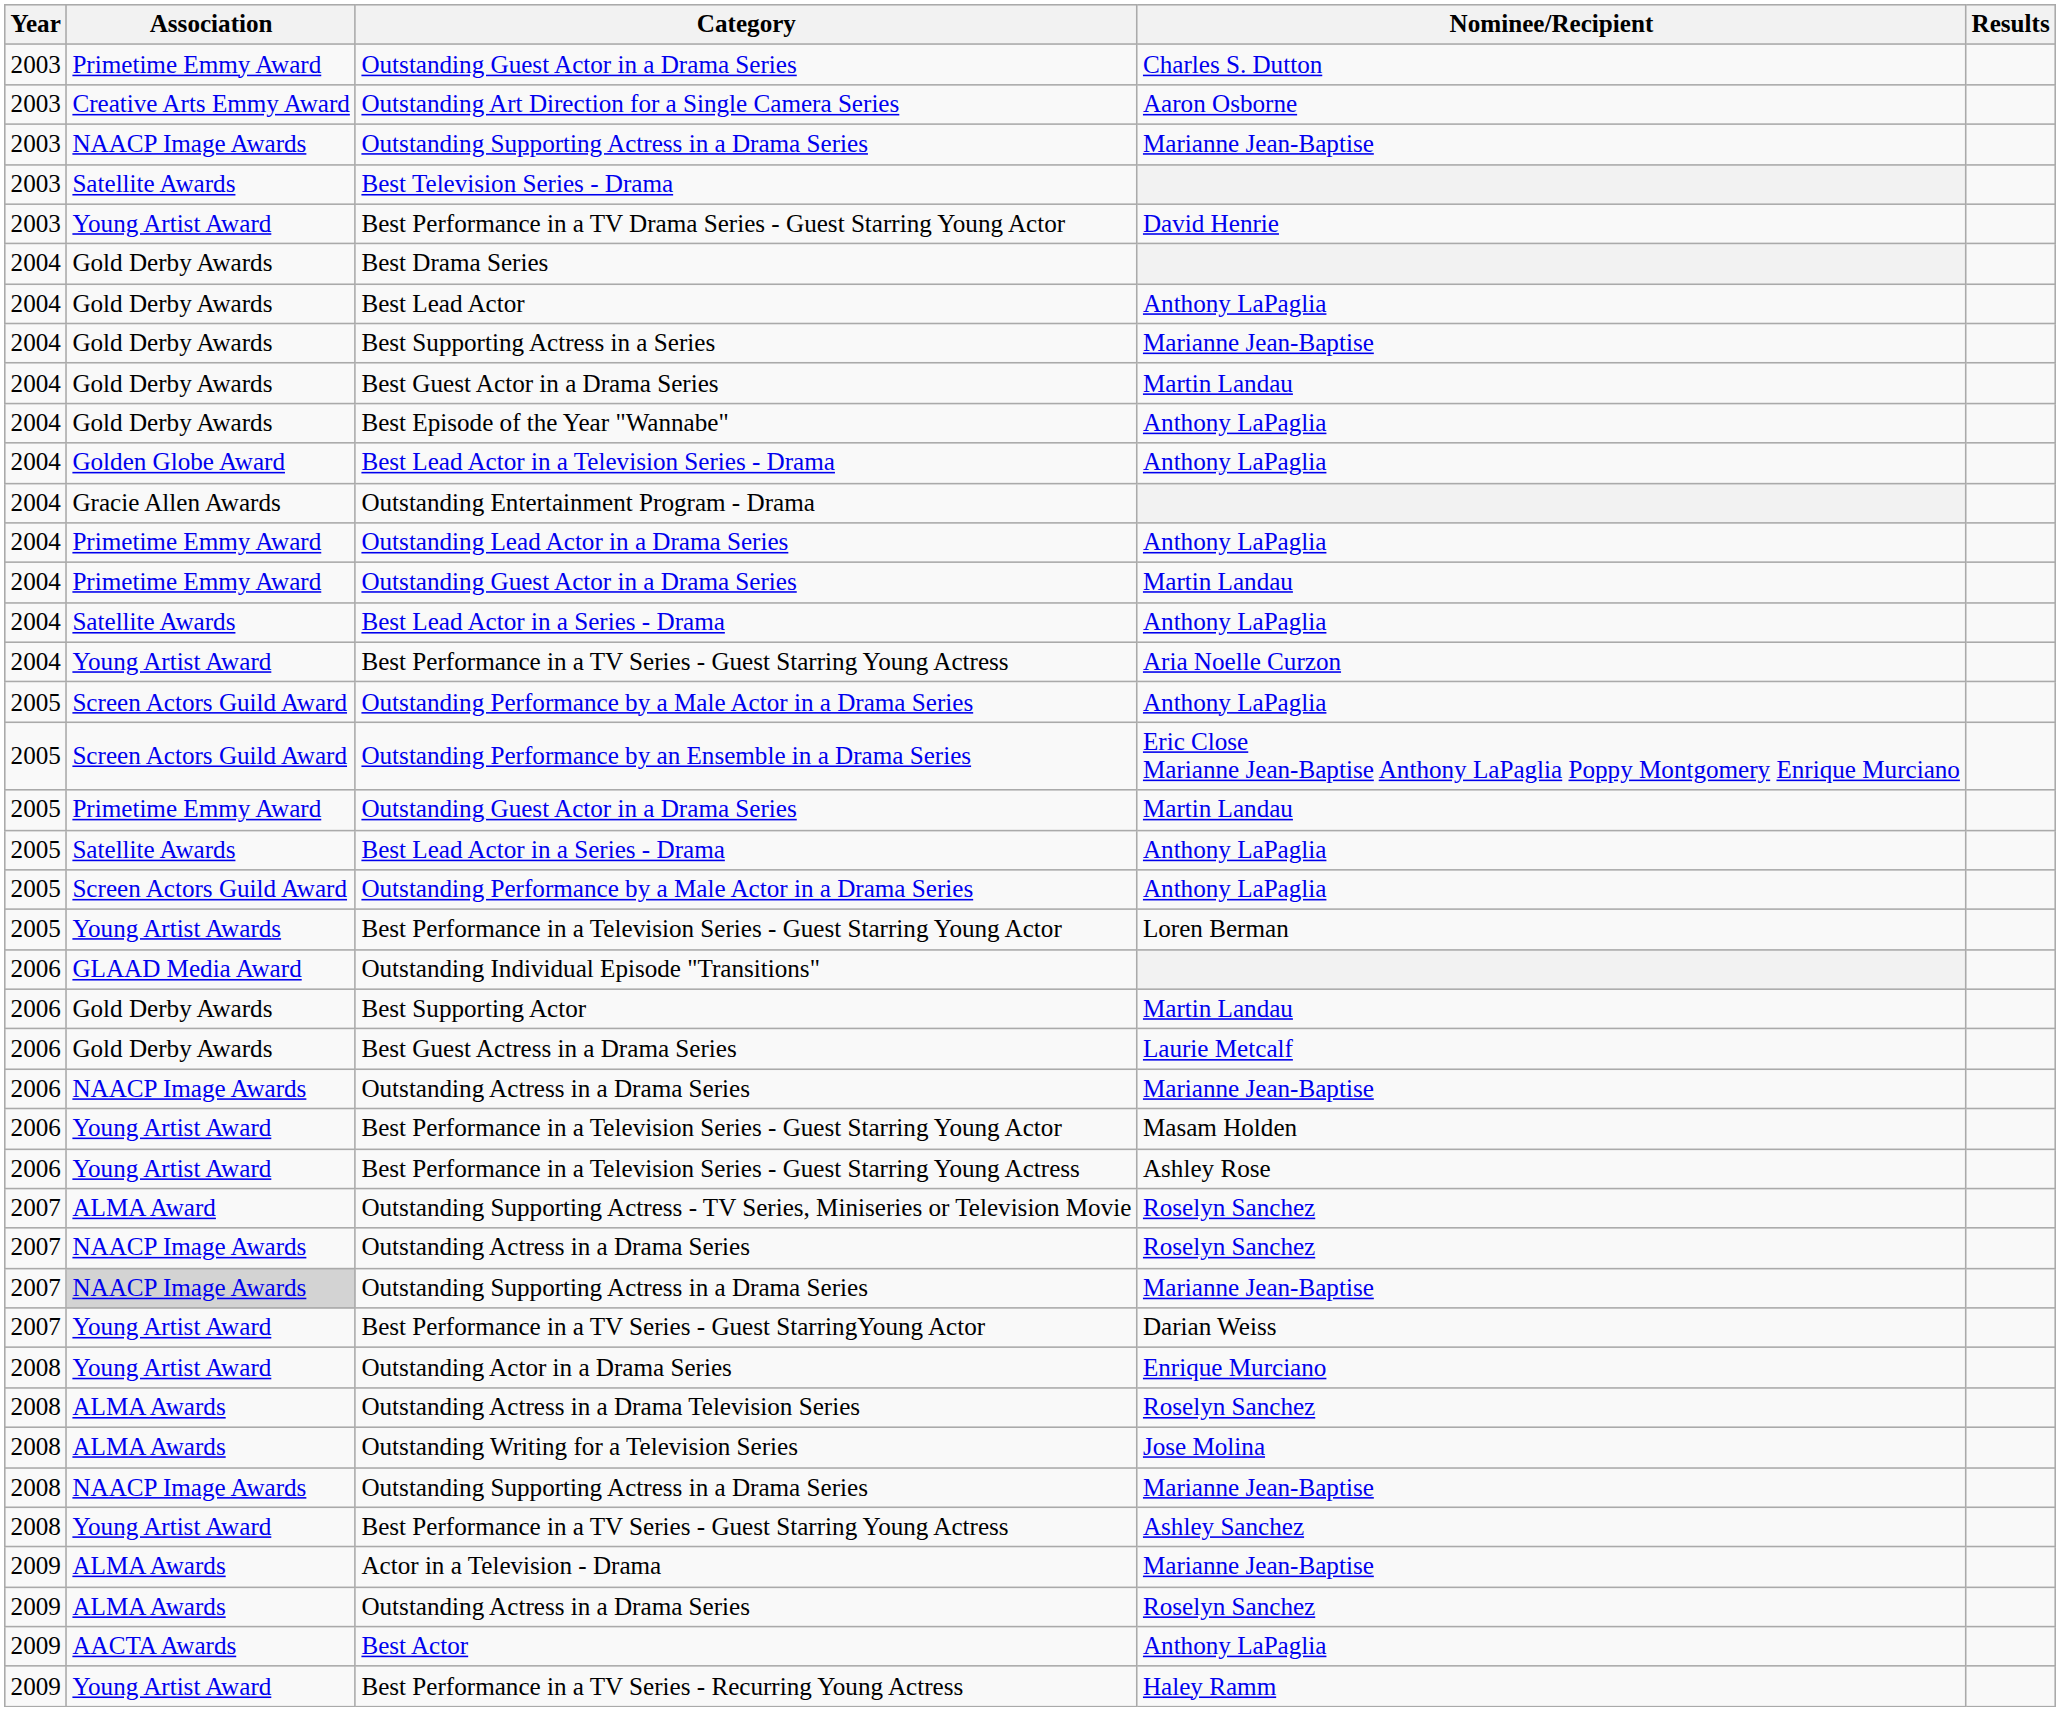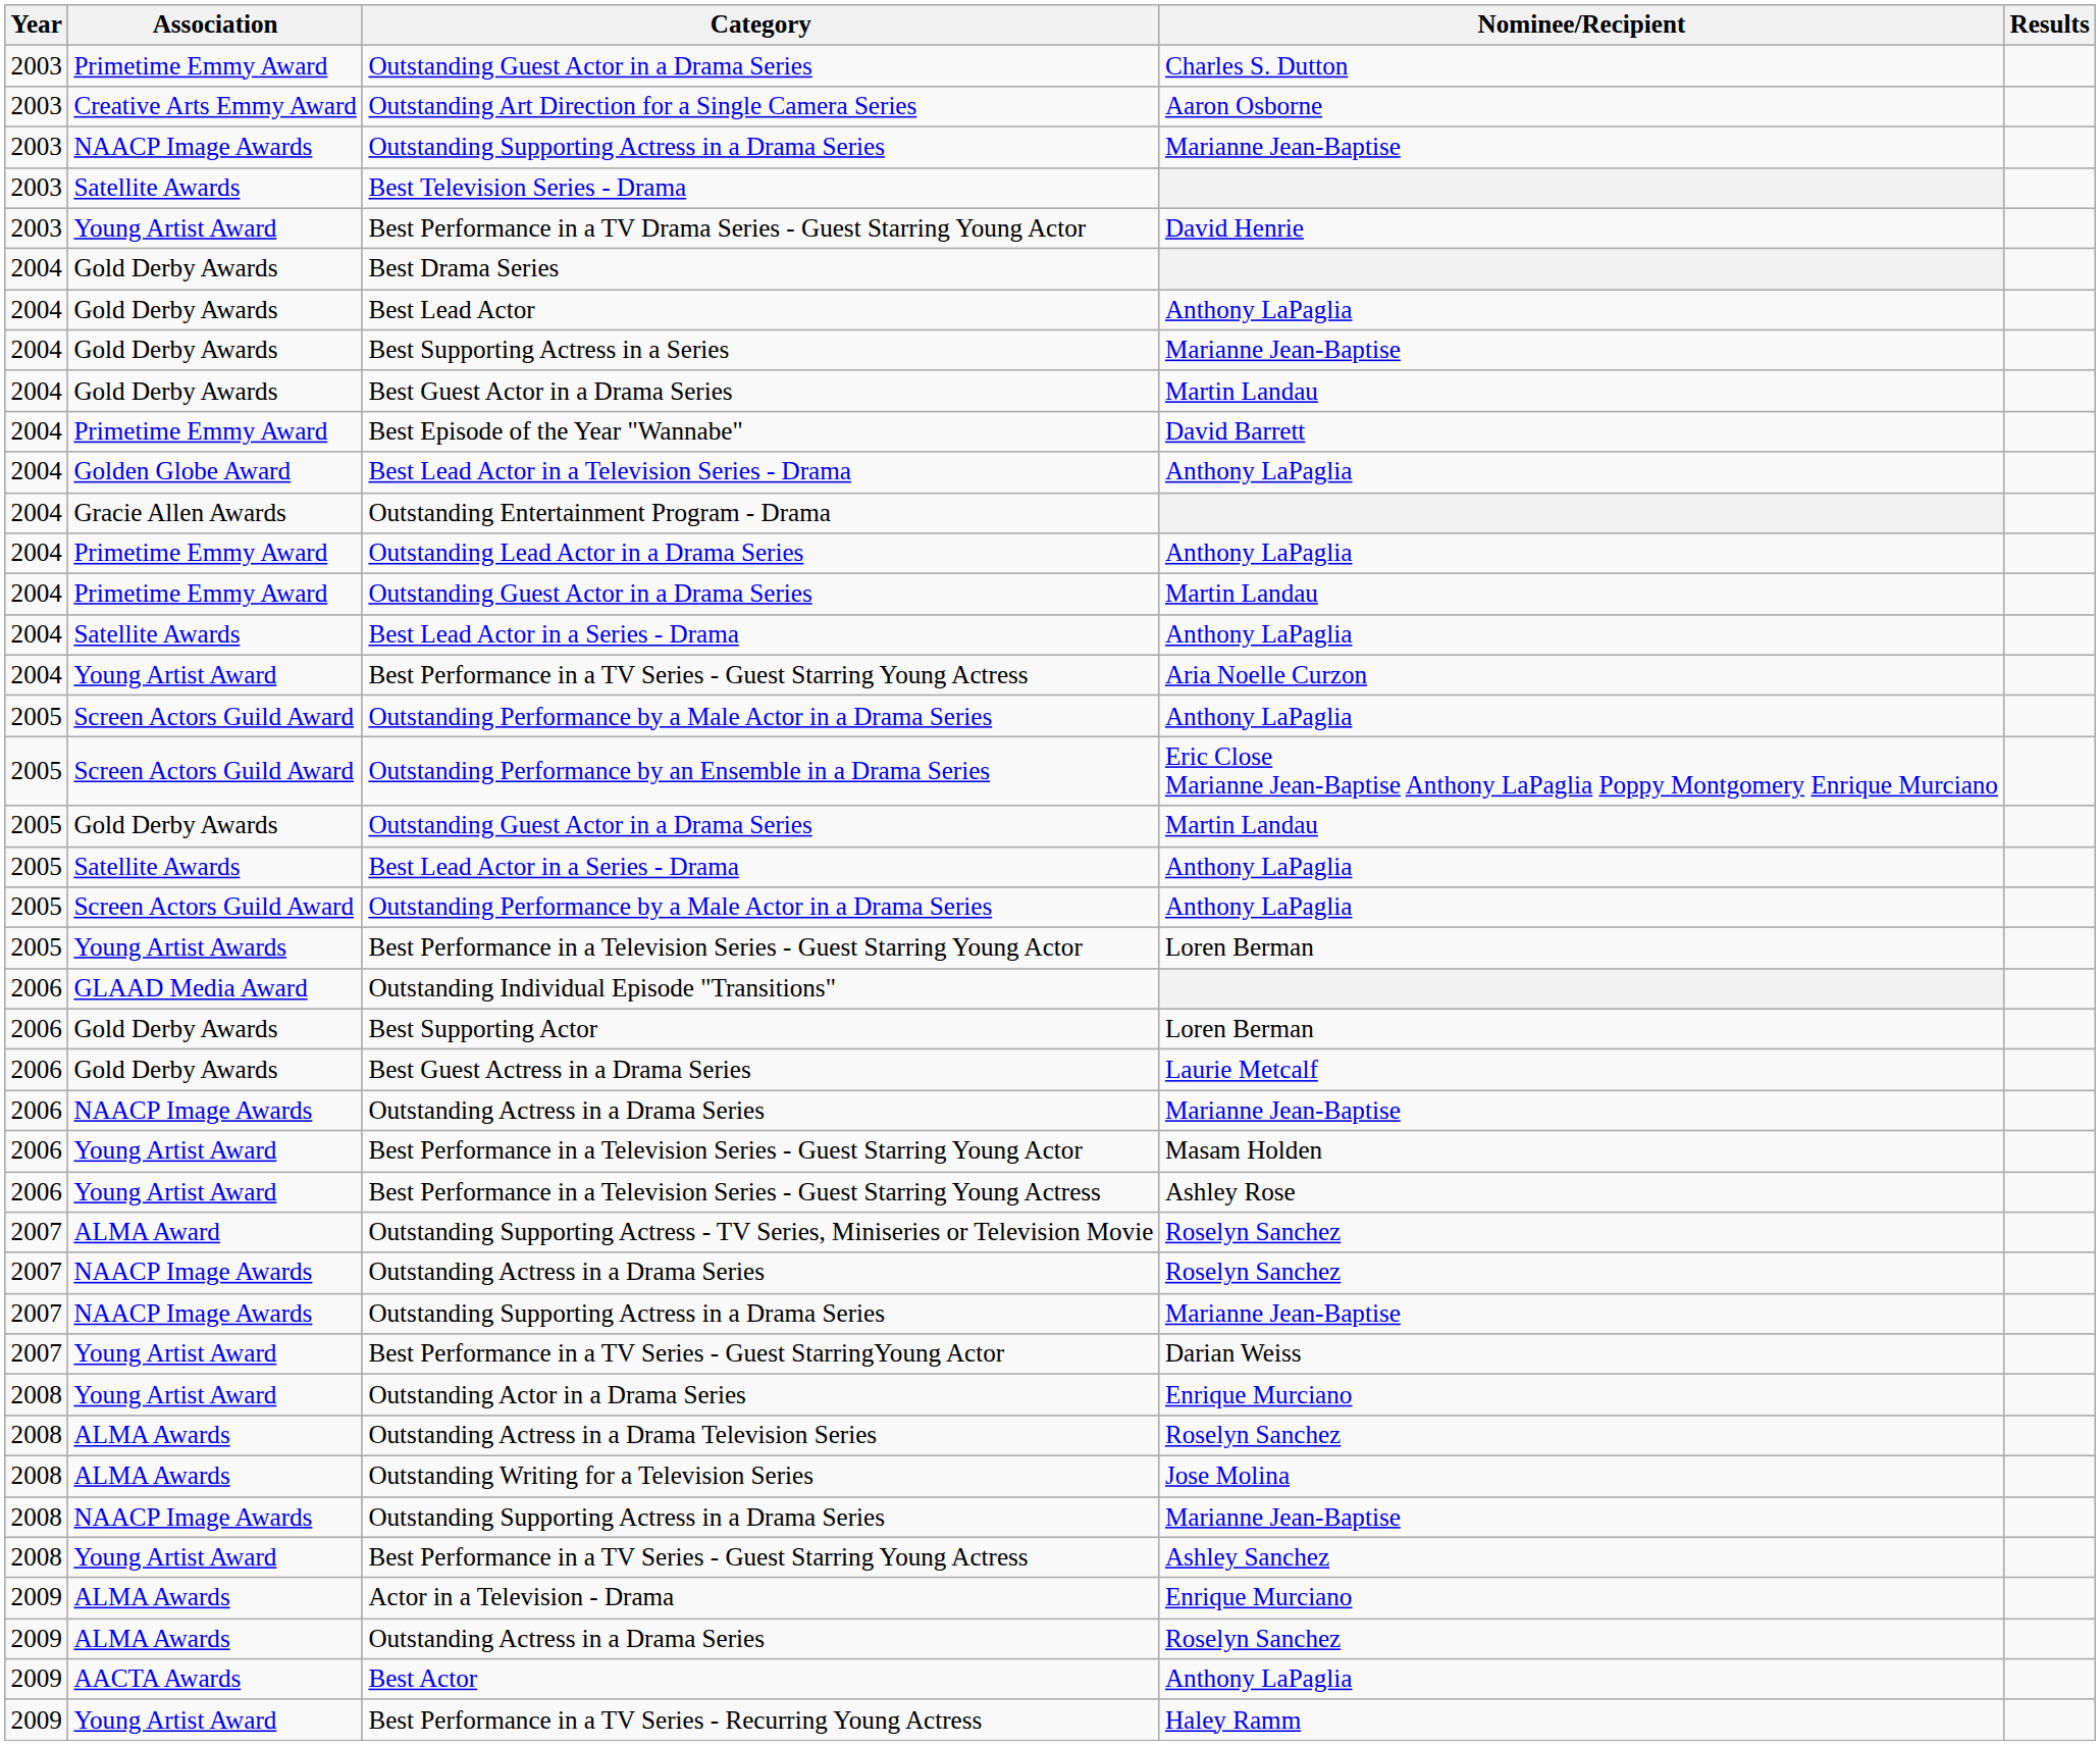Best Episode of the Year "Wannabe" | Association: Gold Derby Awards -> Primetime Emmy Award
Best Episode of the Year "Wannabe" | Nominee/Recipient: Anthony LaPaglia -> David Barrett
2005 / Outstanding Guest Actor in a Drama Series | Association: Primetime Emmy Award -> Gold Derby Awards
Best Supporting Actor | Nominee/Recipient: Martin Landau -> Loren Berman
2007 / Outstanding Supporting Actress in a Drama Series | Association: lightgrey background -> no background
Actor in a Television - Drama | Nominee/Recipient: Marianne Jean-Baptise -> Enrique Murciano
